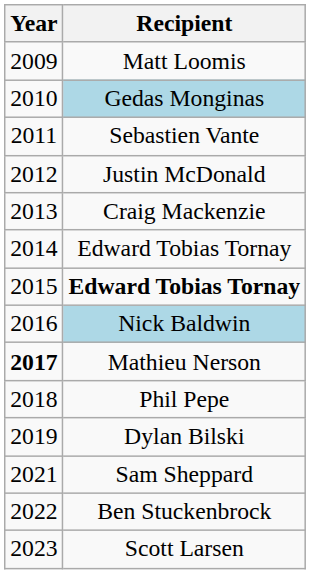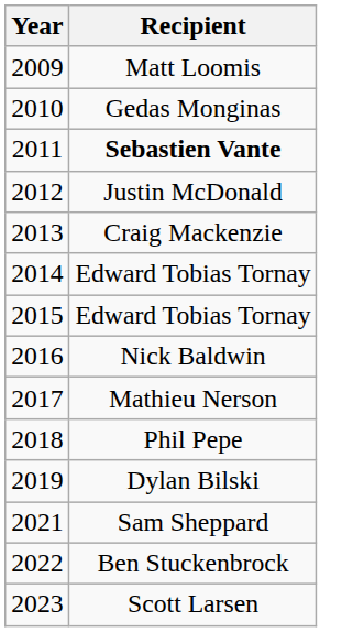row 3 | Recipient: lightblue background -> no background
row 4 | Recipient: normal -> bold
row 8 | Recipient: bold -> normal
row 9 | Recipient: lightblue background -> no background
row 10 | Year: bold -> normal
